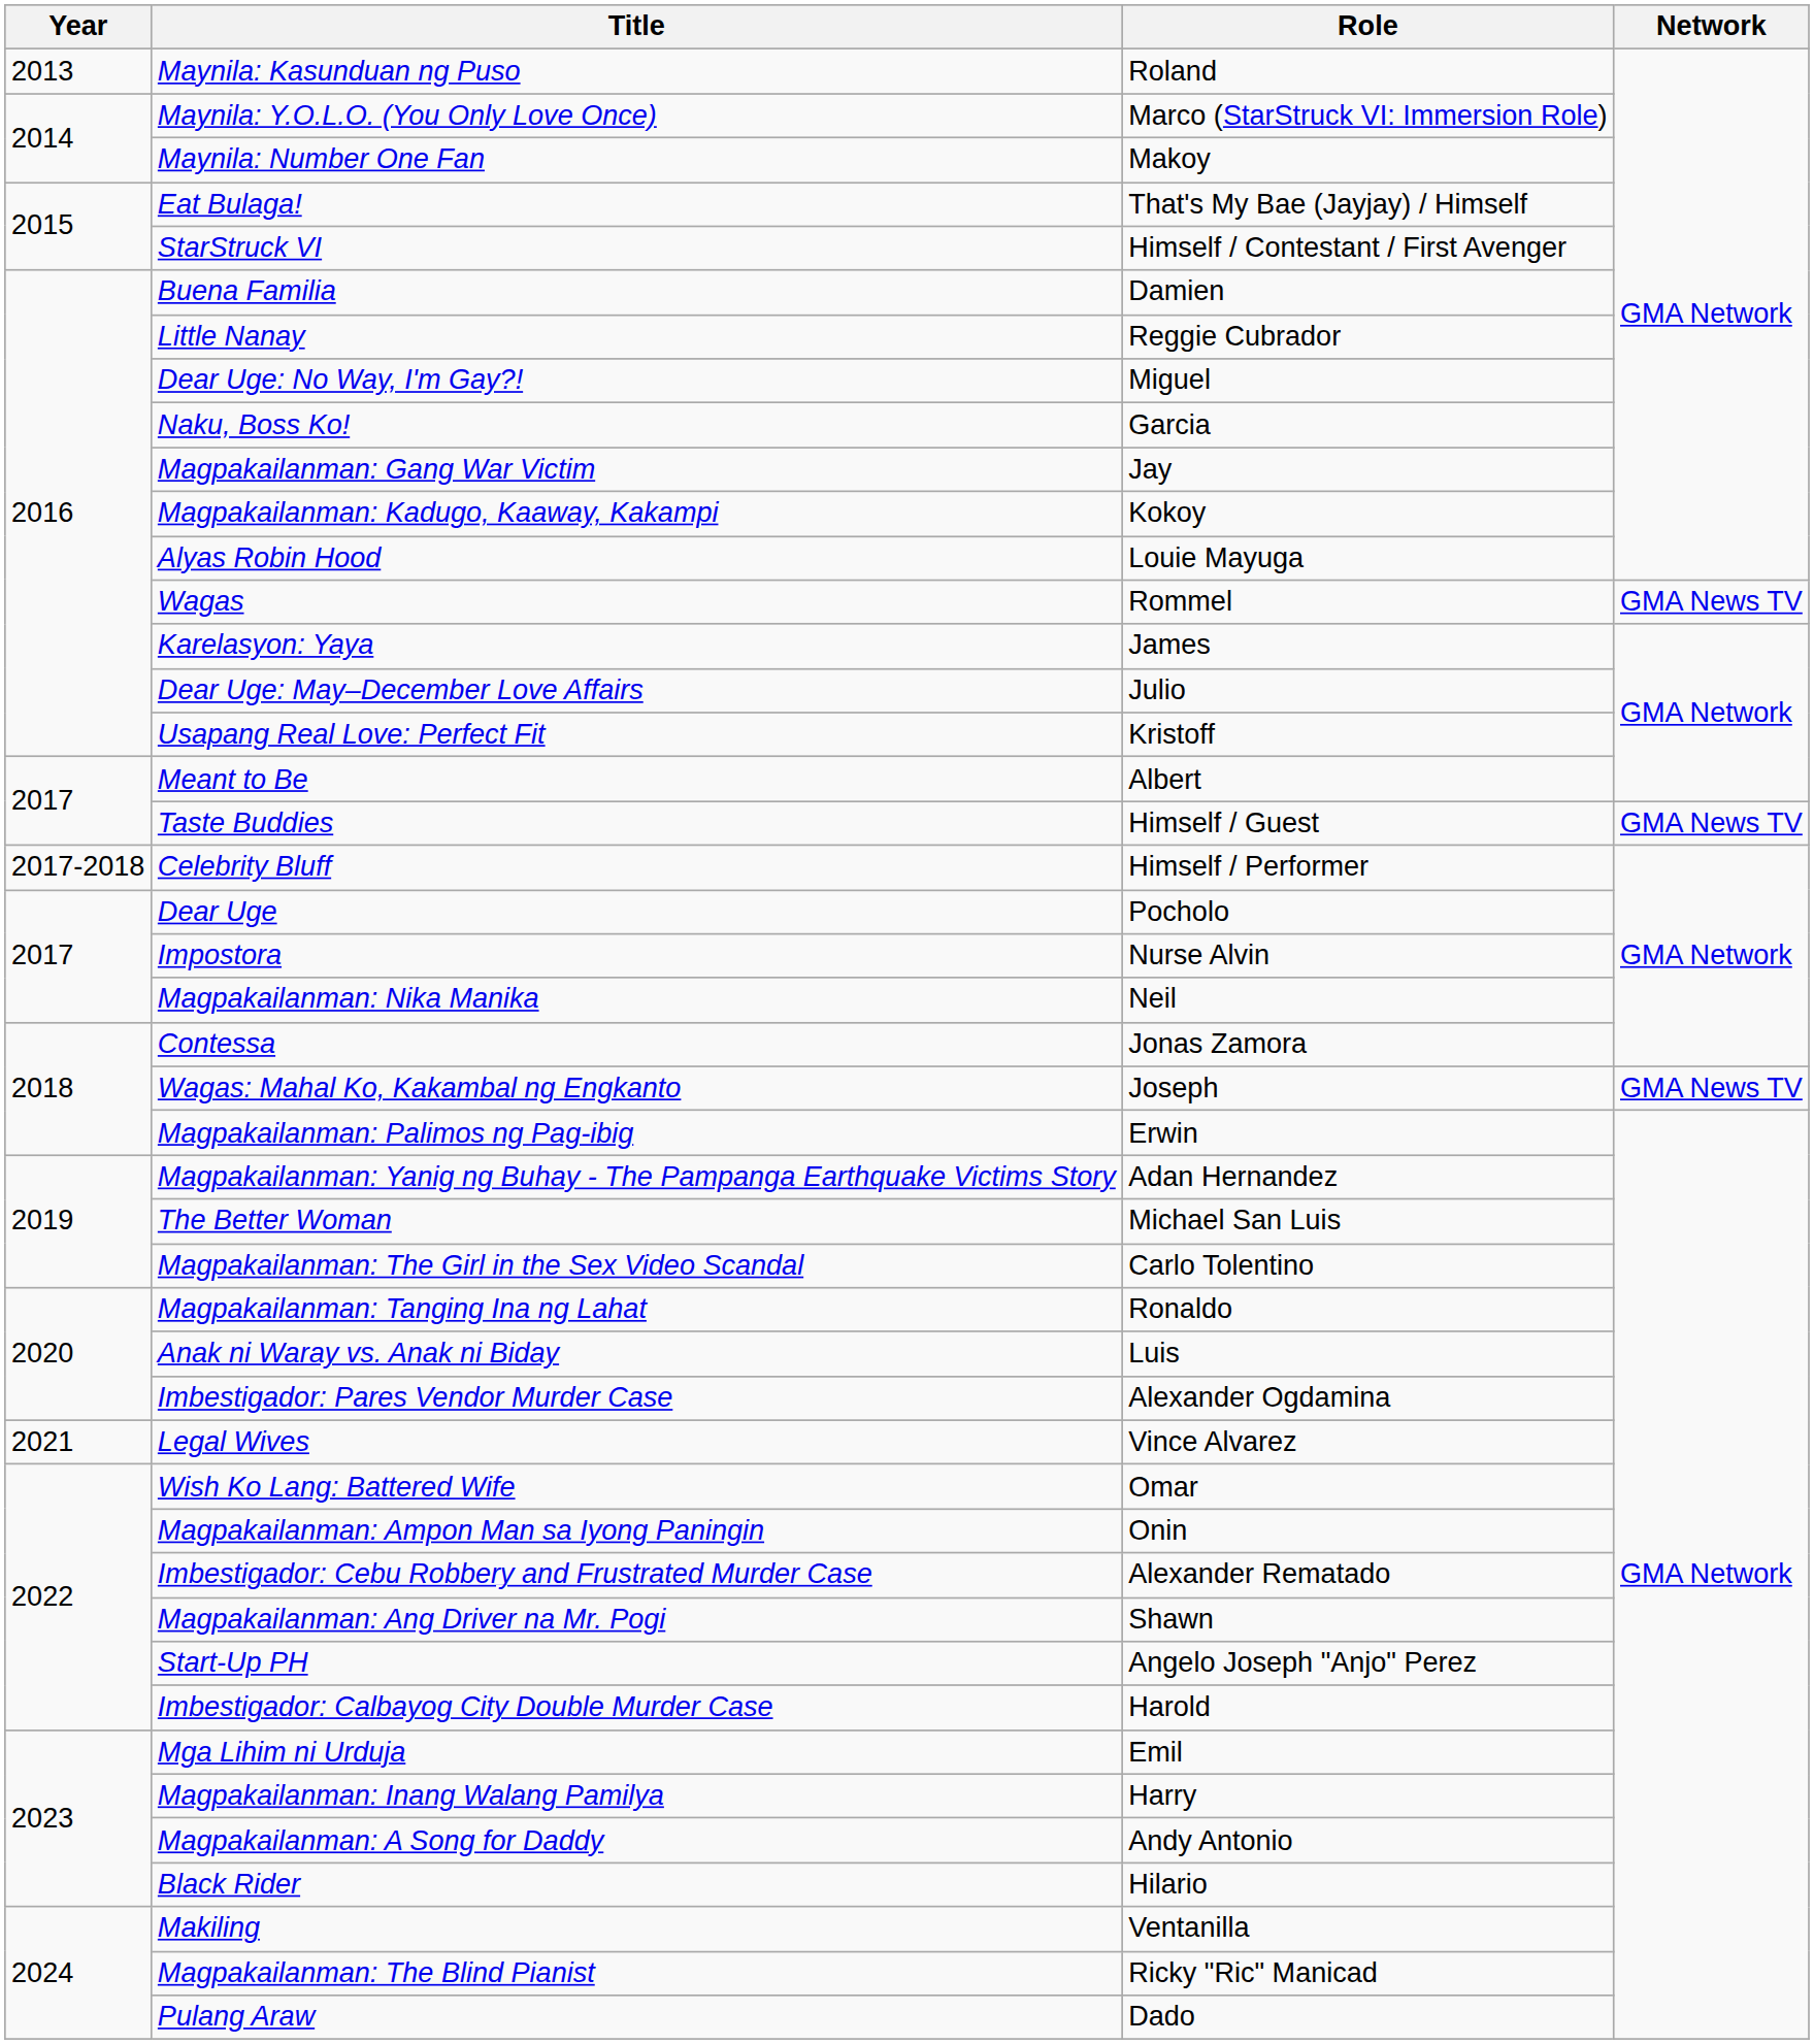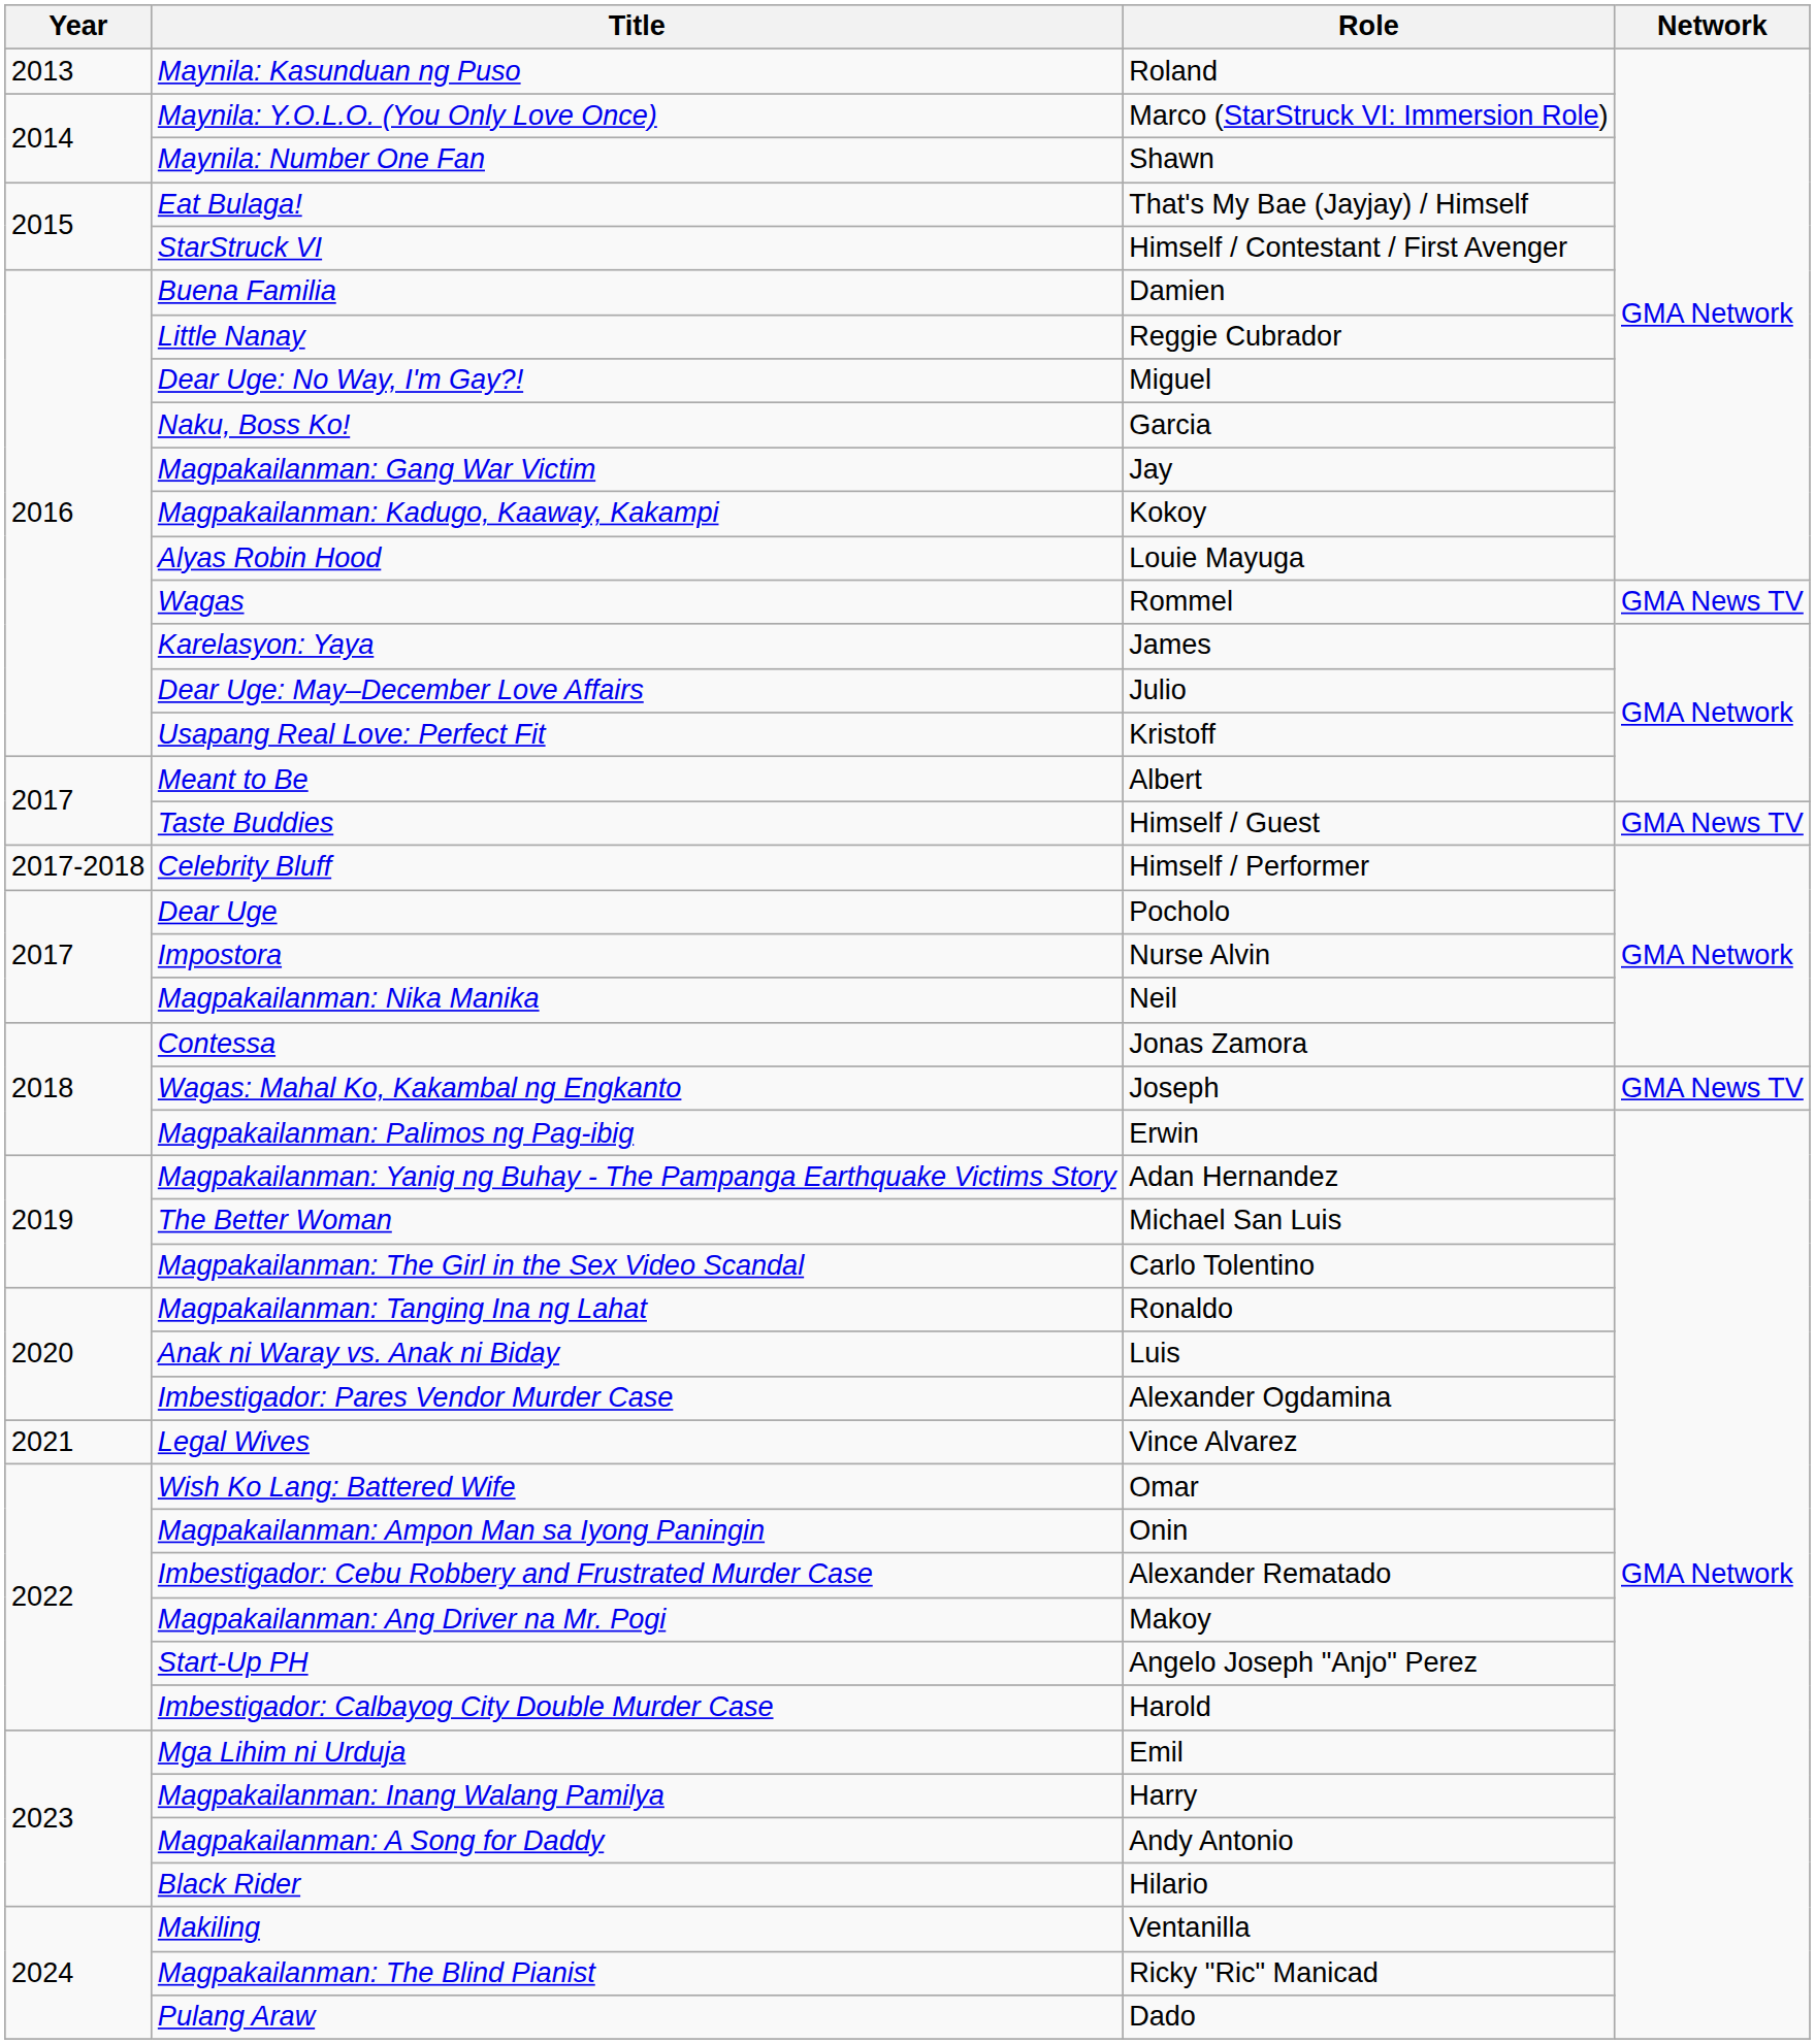Maynila: Number One Fan | Role: Makoy -> Shawn
Magpakailanman: Ang Driver na Mr. Pogi | Role: Shawn -> Makoy
